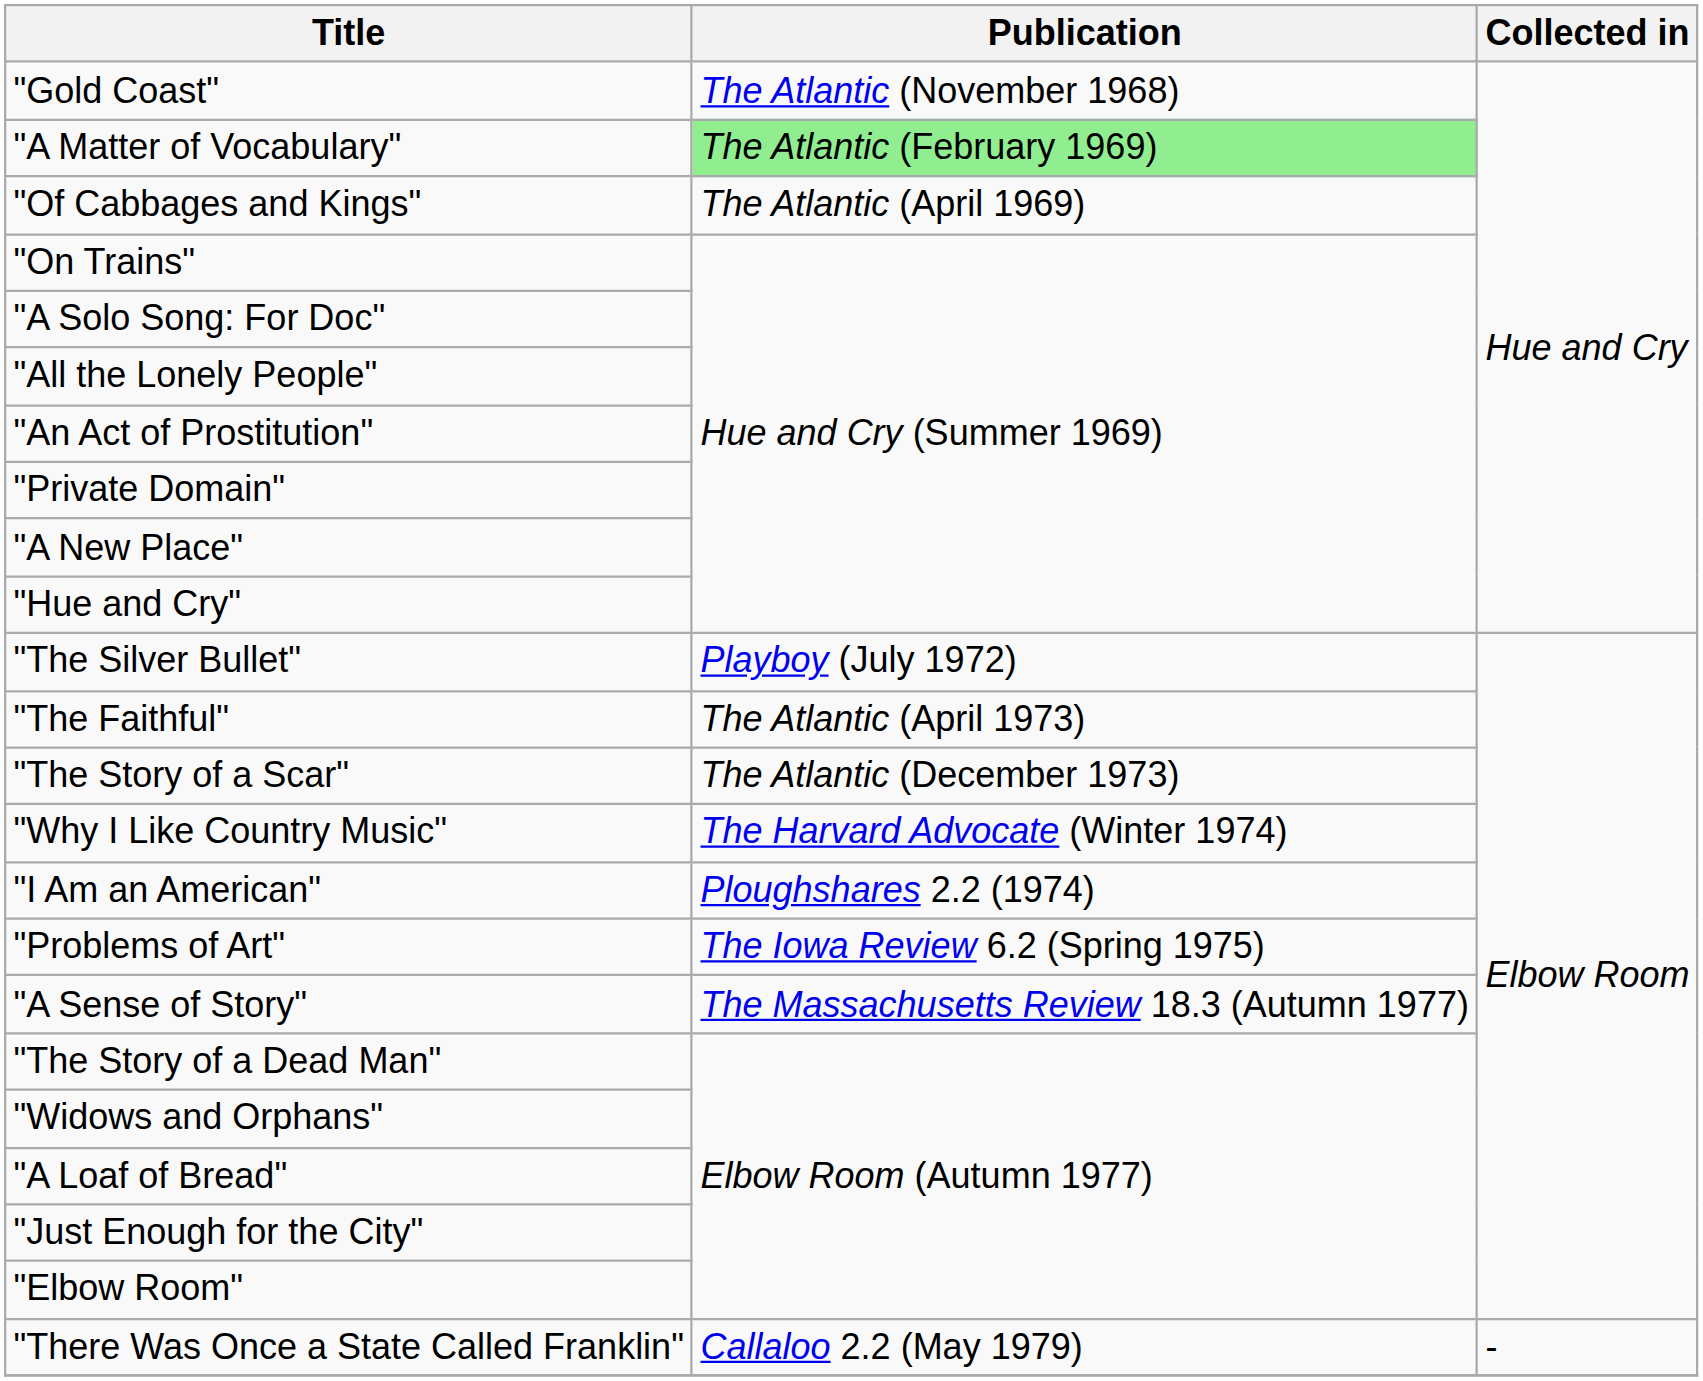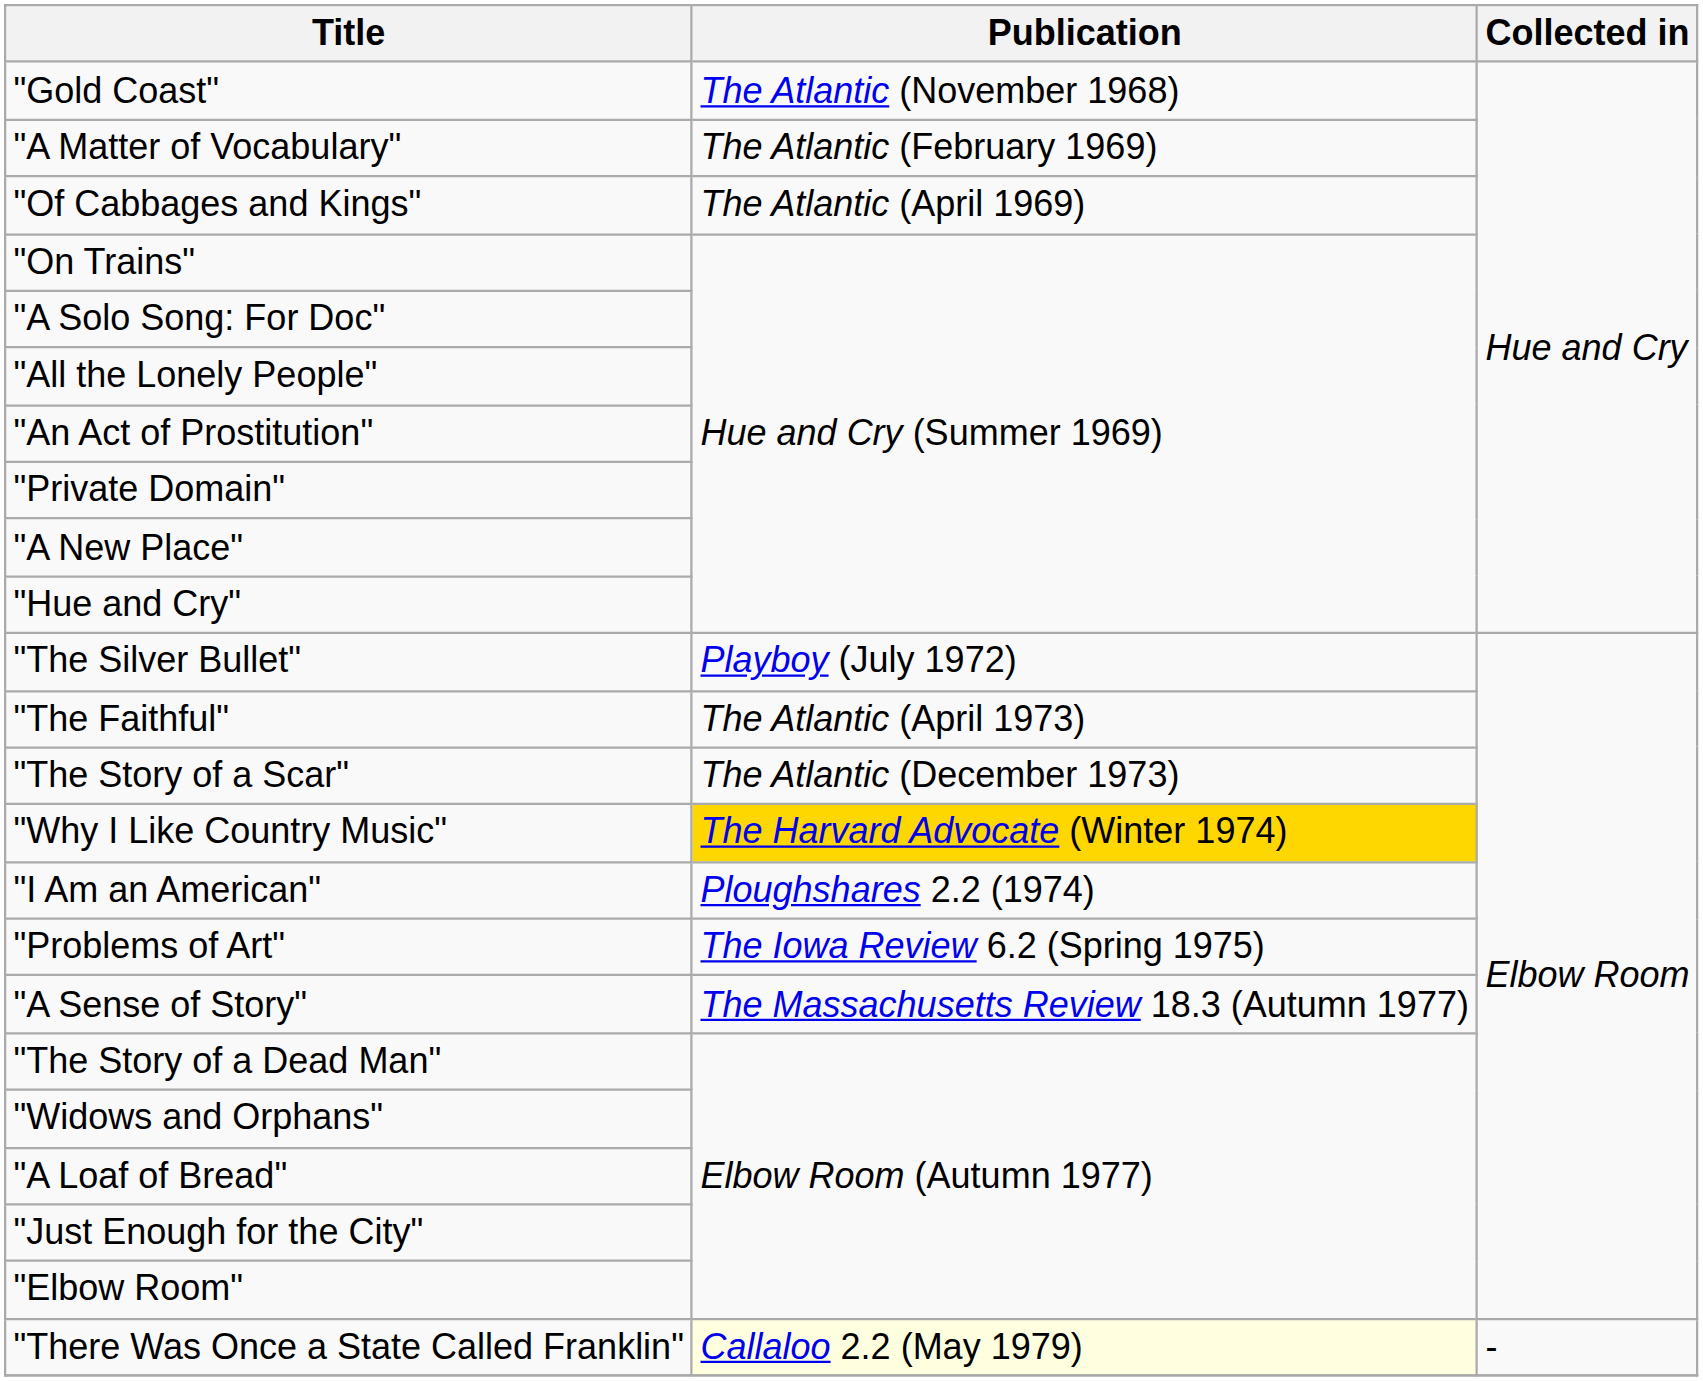"A Matter of Vocabulary" | Publication: lightgreen background -> no background
"Why I Like Country Music" | Publication: no background -> gold background
"There Was Once a State Called Franklin" | Publication: no background -> lightyellow background
